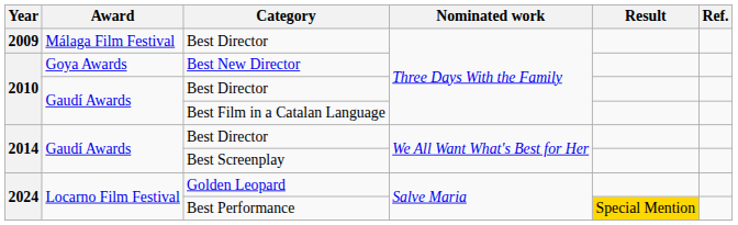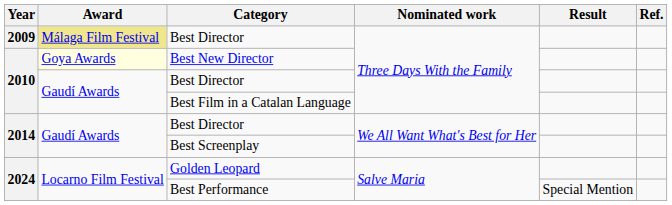2009 / Best Director | Award: no background -> khaki background
Best New Director | Award: no background -> lightyellow background
Best Performance | Result: gold background -> no background
